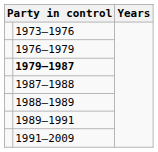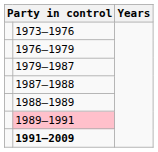1979–1987 | column 2: bold -> normal
1989–1991 | column 2: no background -> pink background
1991–2009 | column 2: normal -> bold
